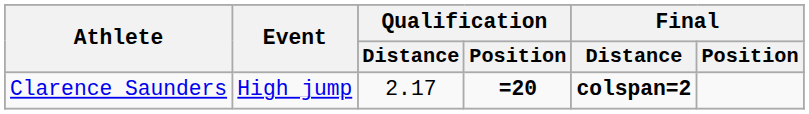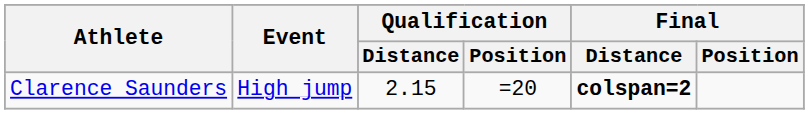Clarence Saunders | Qualification / Distance: 2.17 -> 2.15
Clarence Saunders | Qualification / Position: bold -> normal
